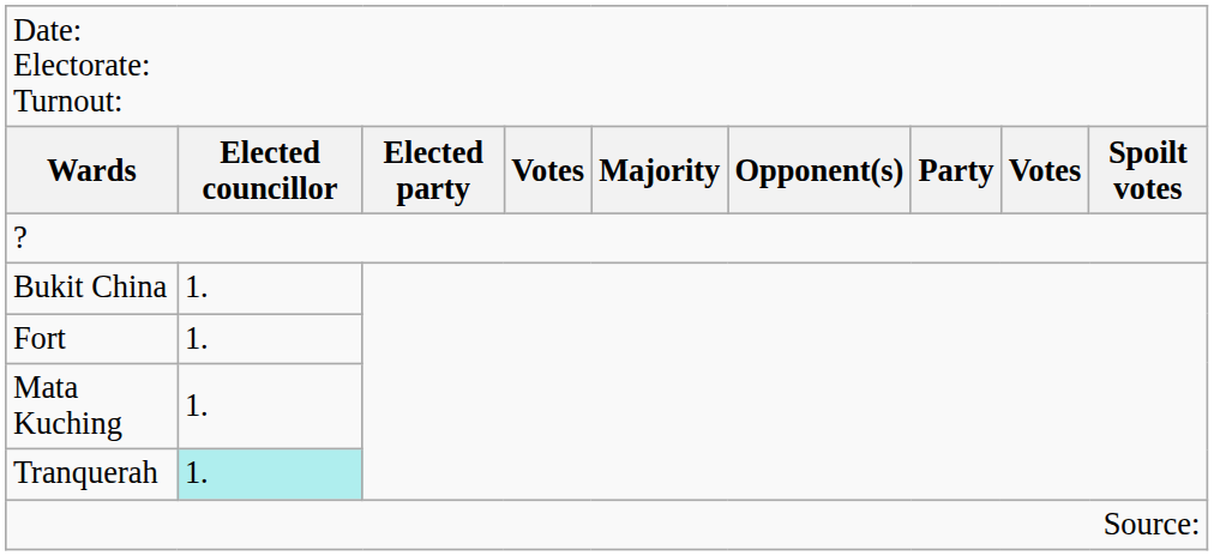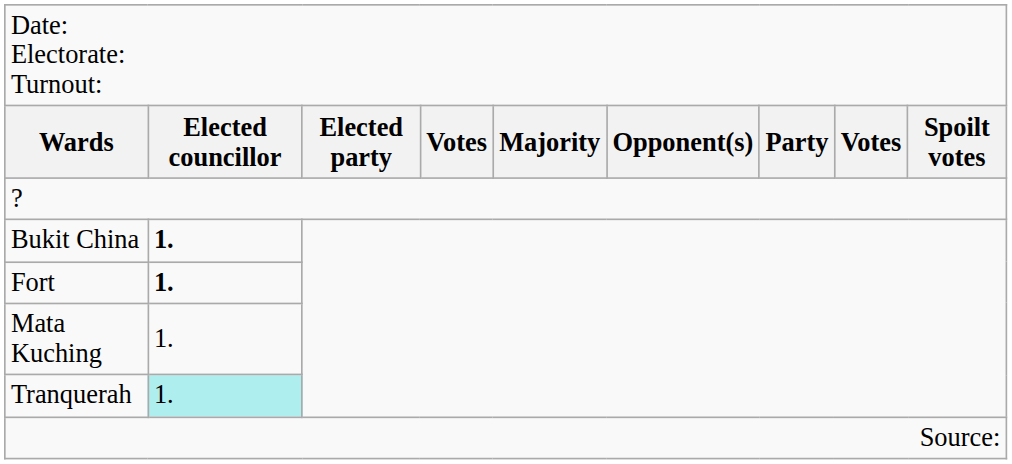Bukit China | column 2: normal -> bold
Fort | column 2: normal -> bold
